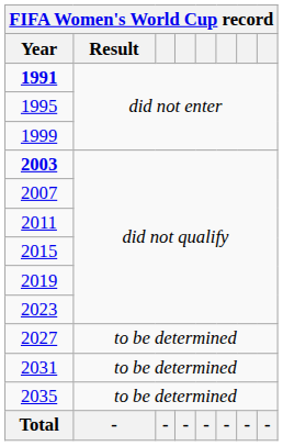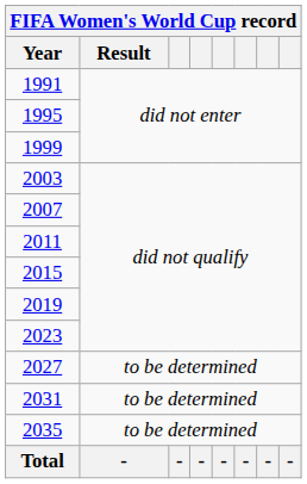1991 | Year: bold -> normal
2003 | Year: bold -> normal
